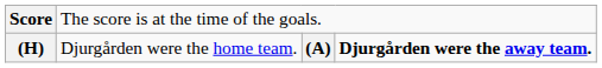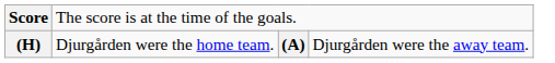(H) | column 4: bold -> normal
